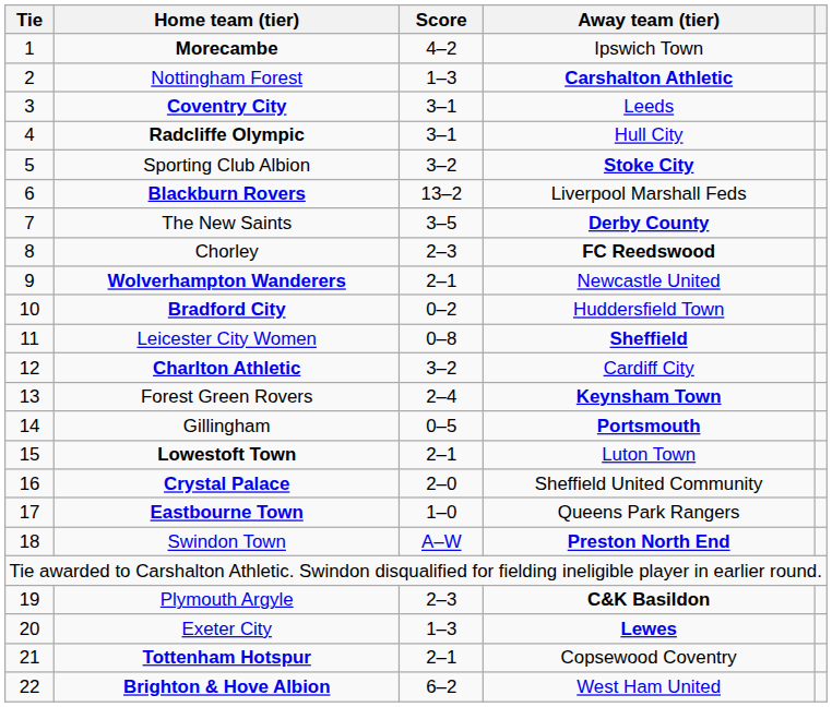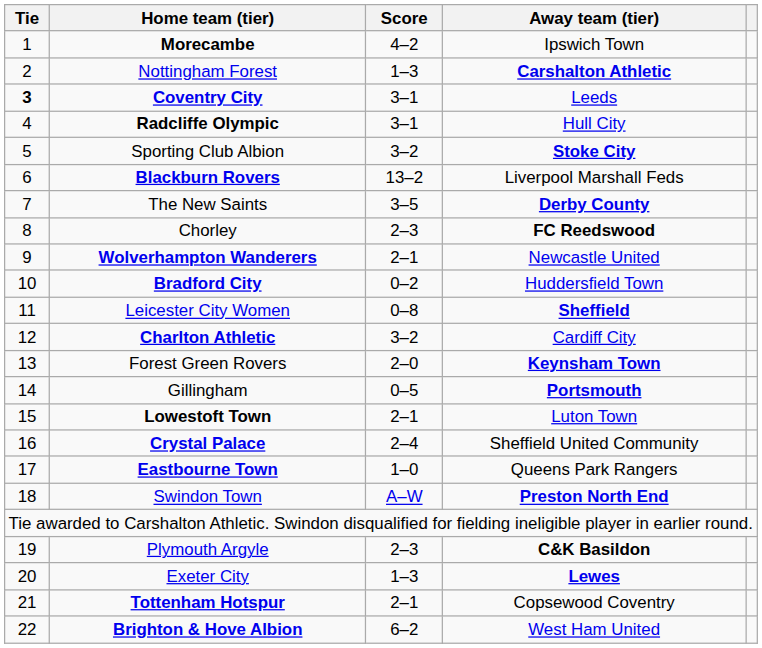Coventry City | Tie: normal -> bold
Forest Green Rovers | Score: 2–4 -> 2–0
Crystal Palace | Score: 2–0 -> 2–4
